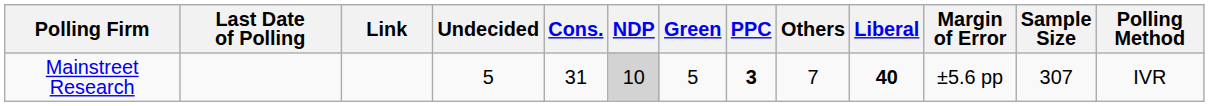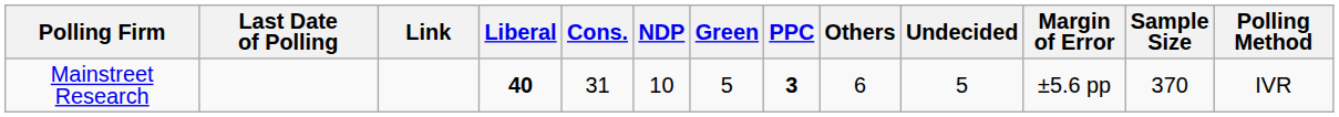columns swapped: Liberal <-> Undecided
Mainstreet Research | NDP: lightgrey background -> no background
Mainstreet Research | Others: 7 -> 6
Mainstreet Research | Sample Size: 307 -> 370
